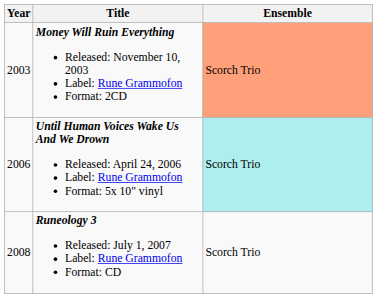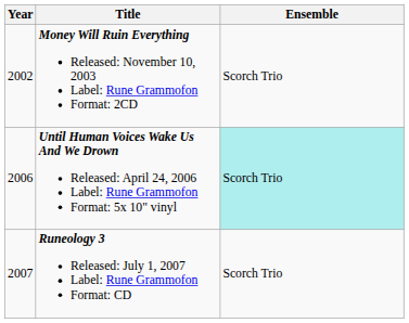row 2 | Year: 2003 -> 2002
row 2 | Ensemble: lightsalmon background -> no background
row 4 | Year: 2008 -> 2007
